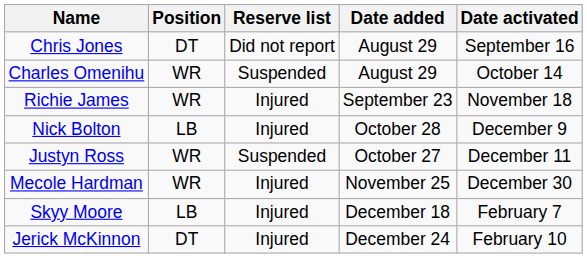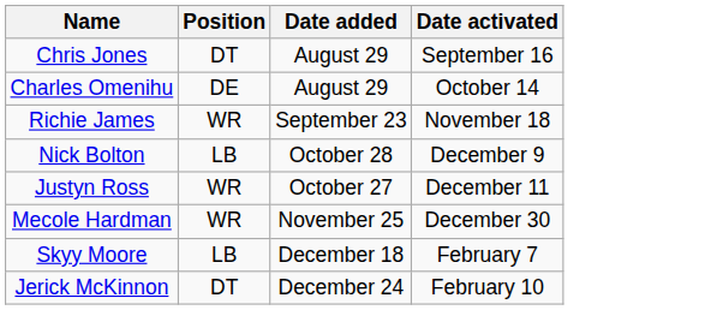- column: Reserve list | Did not report | Suspended | Injured | Injured | Suspended | Injured | Injured | Injured
Charles Omenihu | Position: WR -> DE
